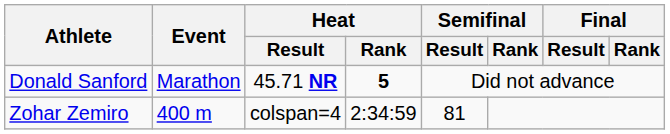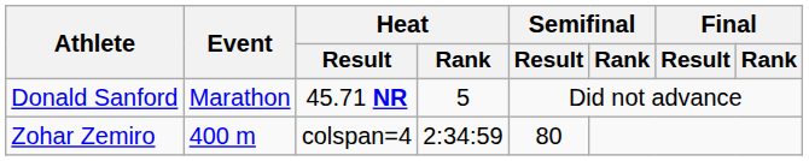Donald Sanford | Heat / Rank: bold -> normal
Zohar Zemiro | Semifinal / Result: 81 -> 80
